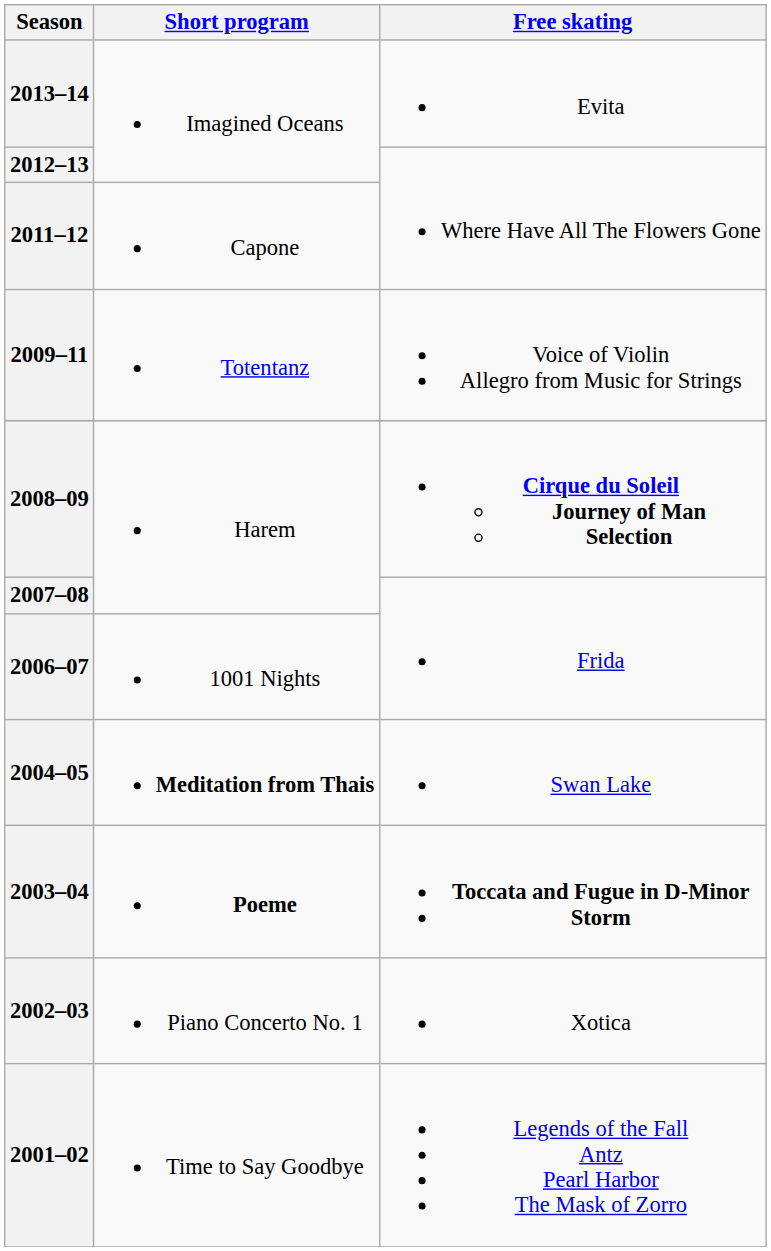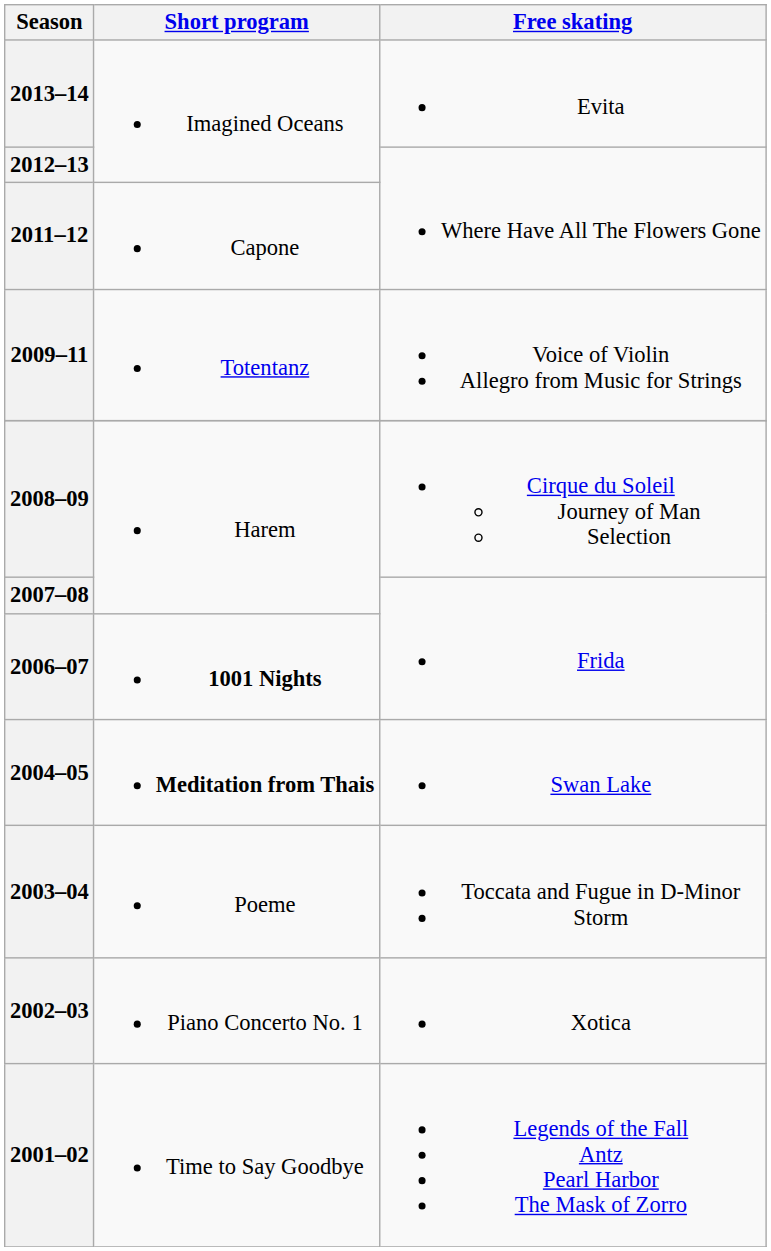2008–09 | Free skating: bold -> normal
2006–07 | Short program: normal -> bold
2003–04 | Short program: bold -> normal
2003–04 | Free skating: bold -> normal
